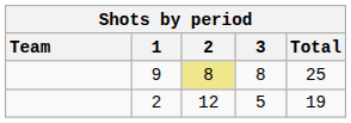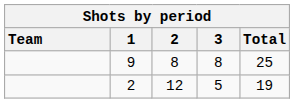9 | 2: khaki background -> no background
